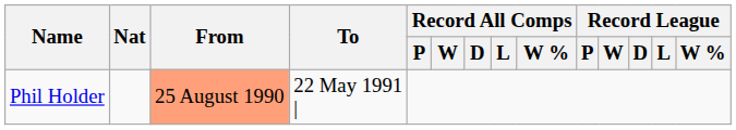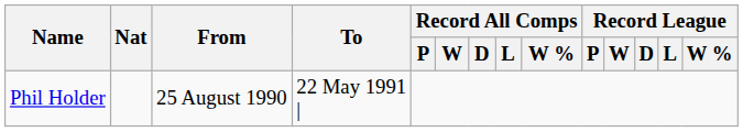Phil Holder | From: lightsalmon background -> no background
